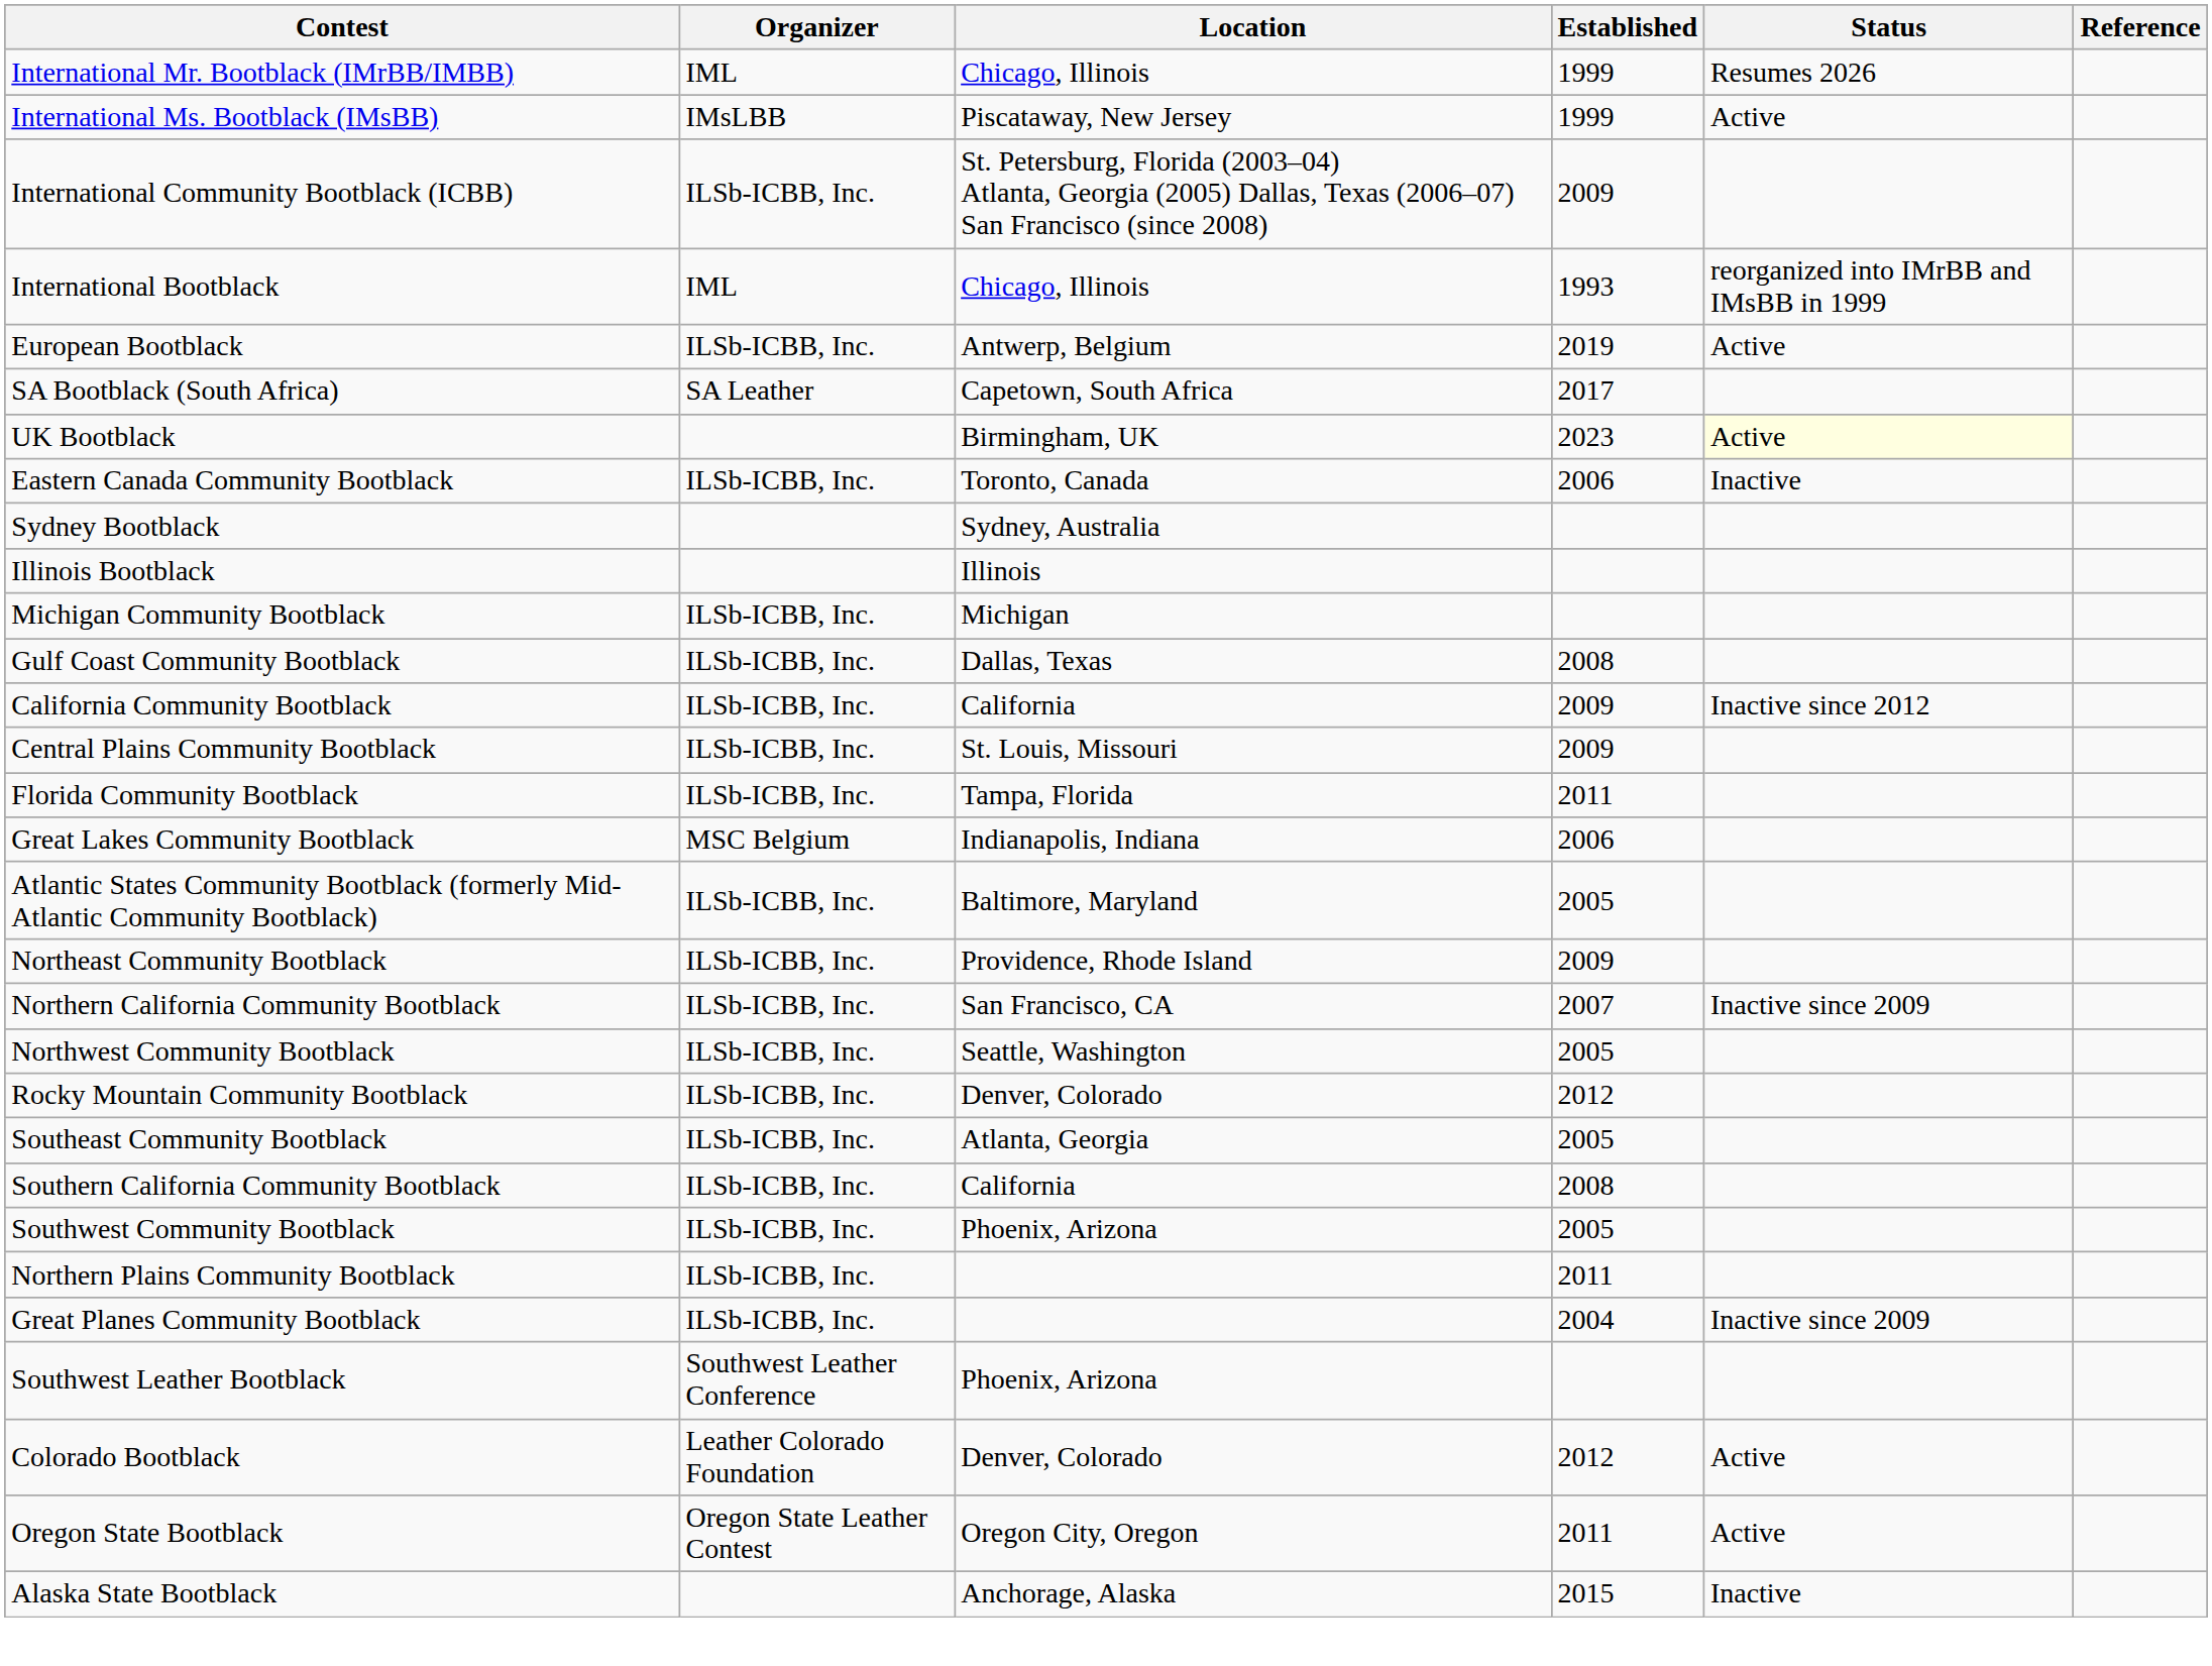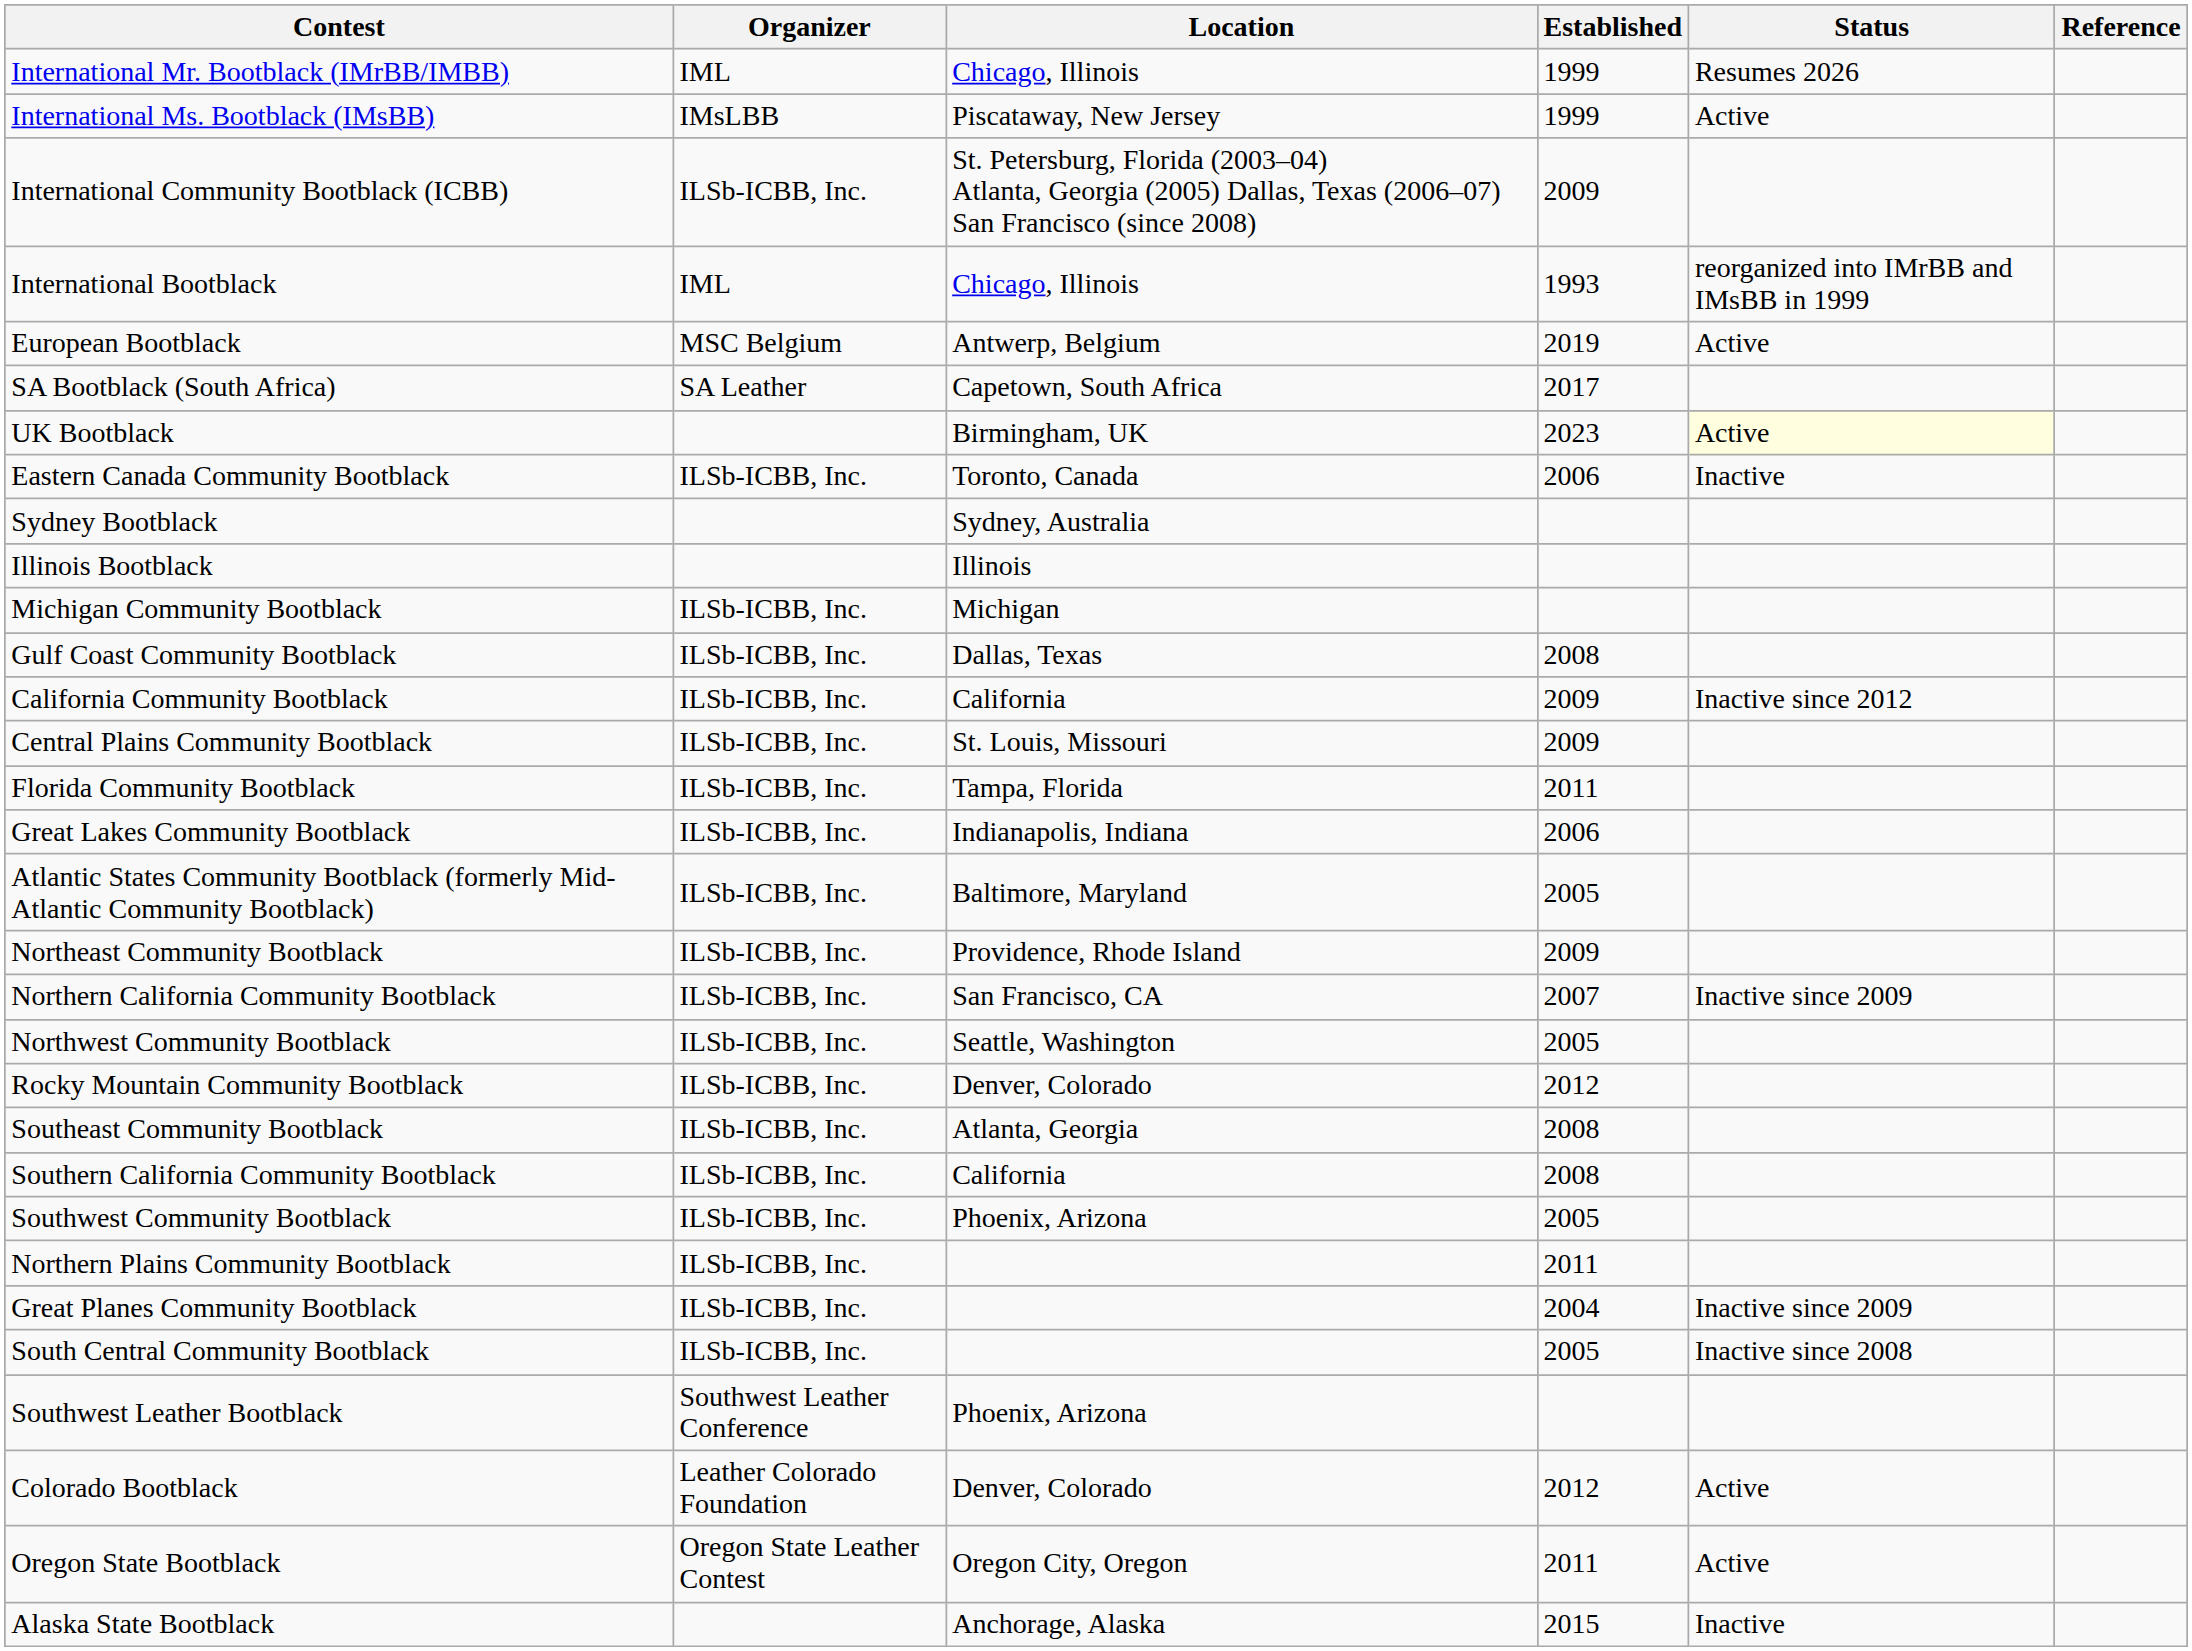European Bootblack | Organizer: ILSb-ICBB, Inc. -> MSC Belgium
Great Lakes Community Bootblack | Organizer: MSC Belgium -> ILSb-ICBB, Inc.
Southeast Community Bootblack | Established: 2005 -> 2008
+ row: South Central Community Bootblack | ILSb-ICBB, Inc. | 2005 | Inactive since 2008
